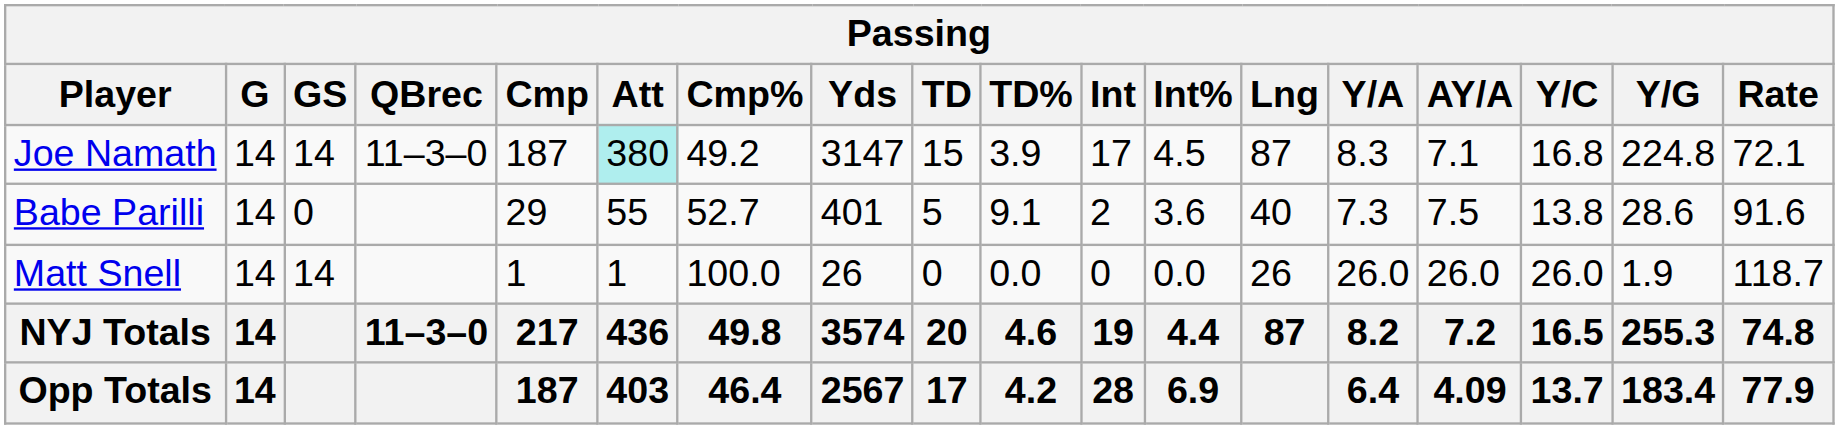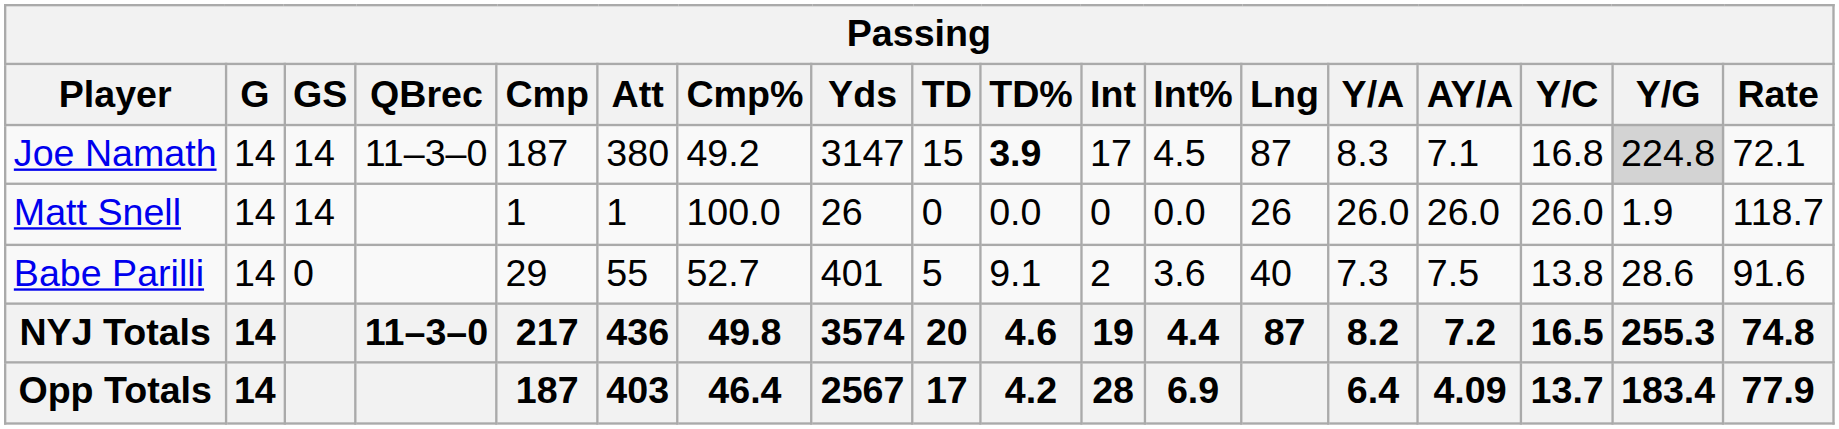Joe Namath | Att: paleturquoise background -> no background
Joe Namath | TD%: normal -> bold
Joe Namath | Y/G: no background -> lightgrey background
rows swapped: Babe Parilli <-> Matt Snell
